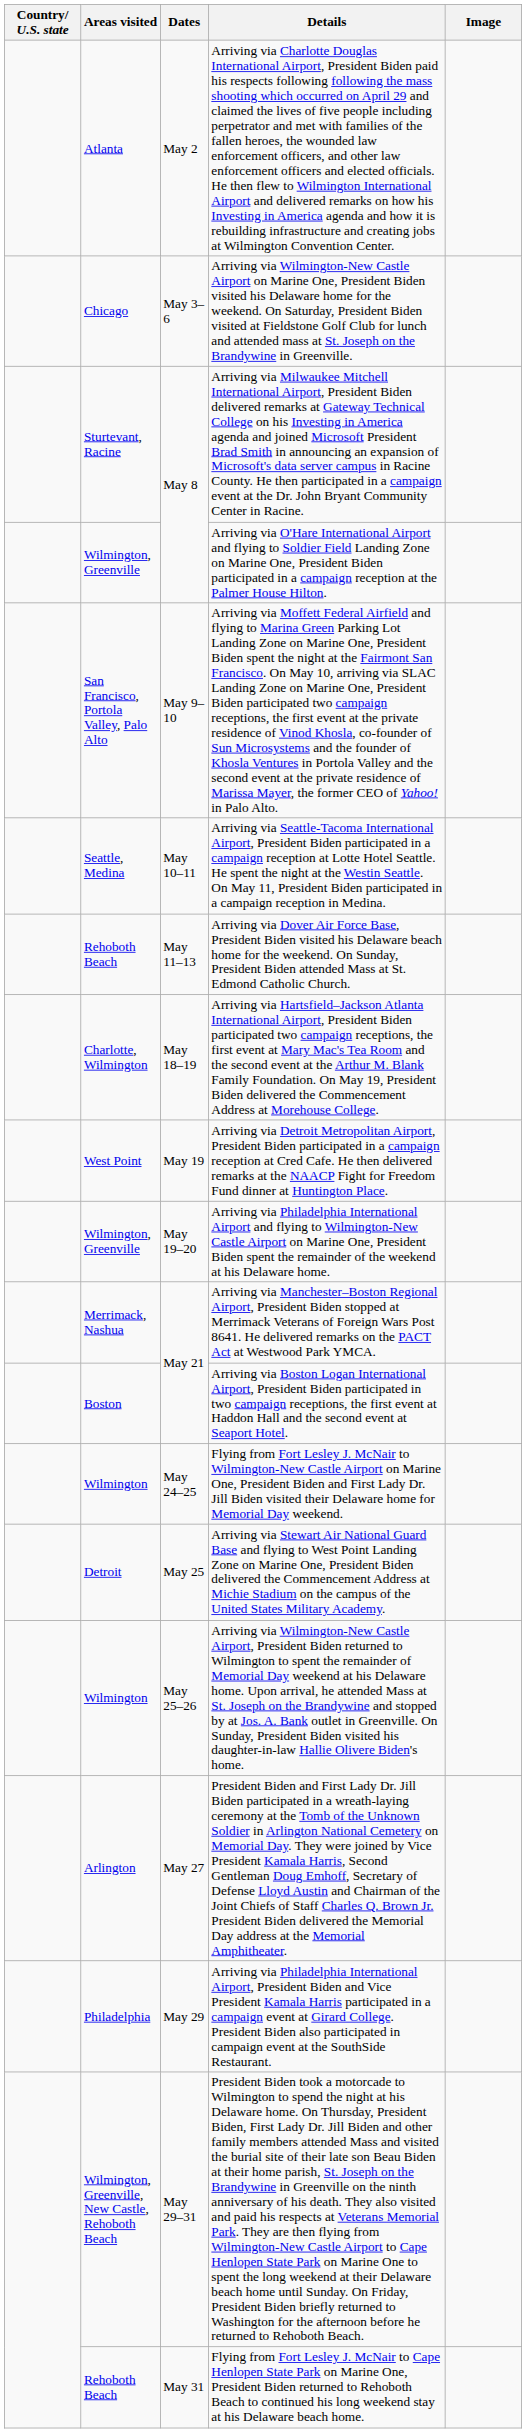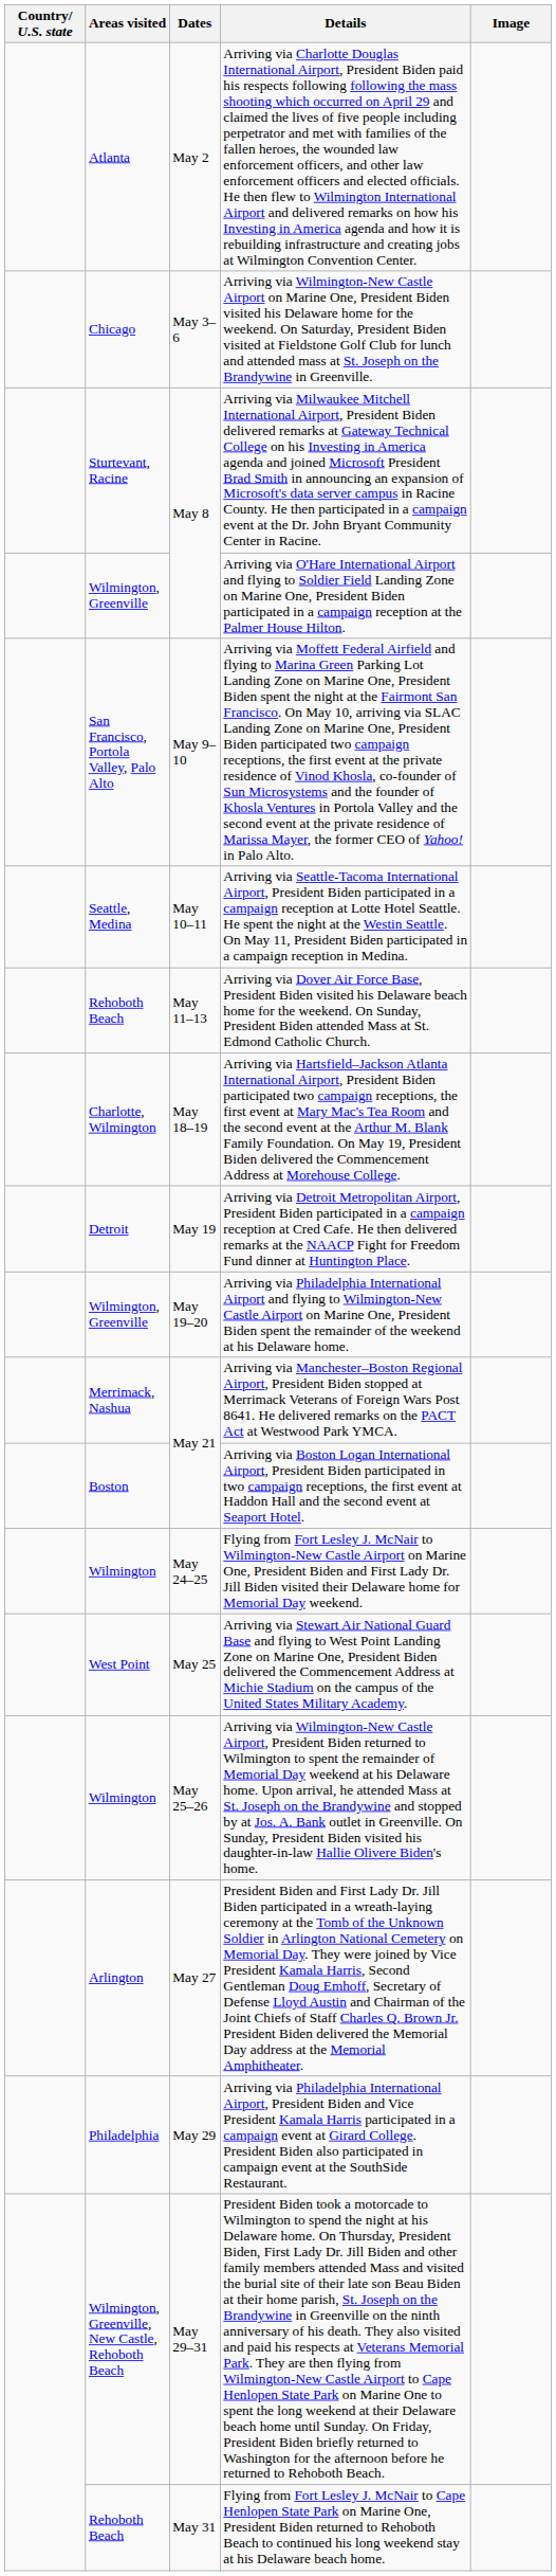row 10 | Areas visited: West Point -> Detroit
row 15 | Areas visited: Detroit -> West Point
